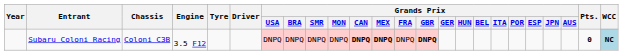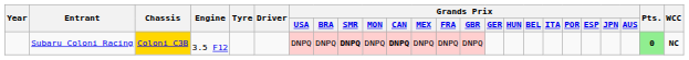Subaru Coloni Racing | Chassis: no background -> gold background
Subaru Coloni Racing | Grands Prix / SMR: normal -> bold
Subaru Coloni Racing | Grands Prix / MEX: bold -> normal
Subaru Coloni Racing | Grands Prix / GBR: bold -> normal
Subaru Coloni Racing | Pts.: no background -> lightgreen background
Subaru Coloni Racing | WCC: lightblue background -> no background
